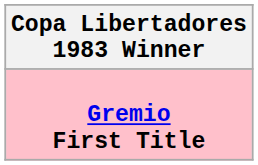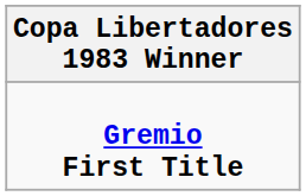row 2 | column 1: pink background -> no background
